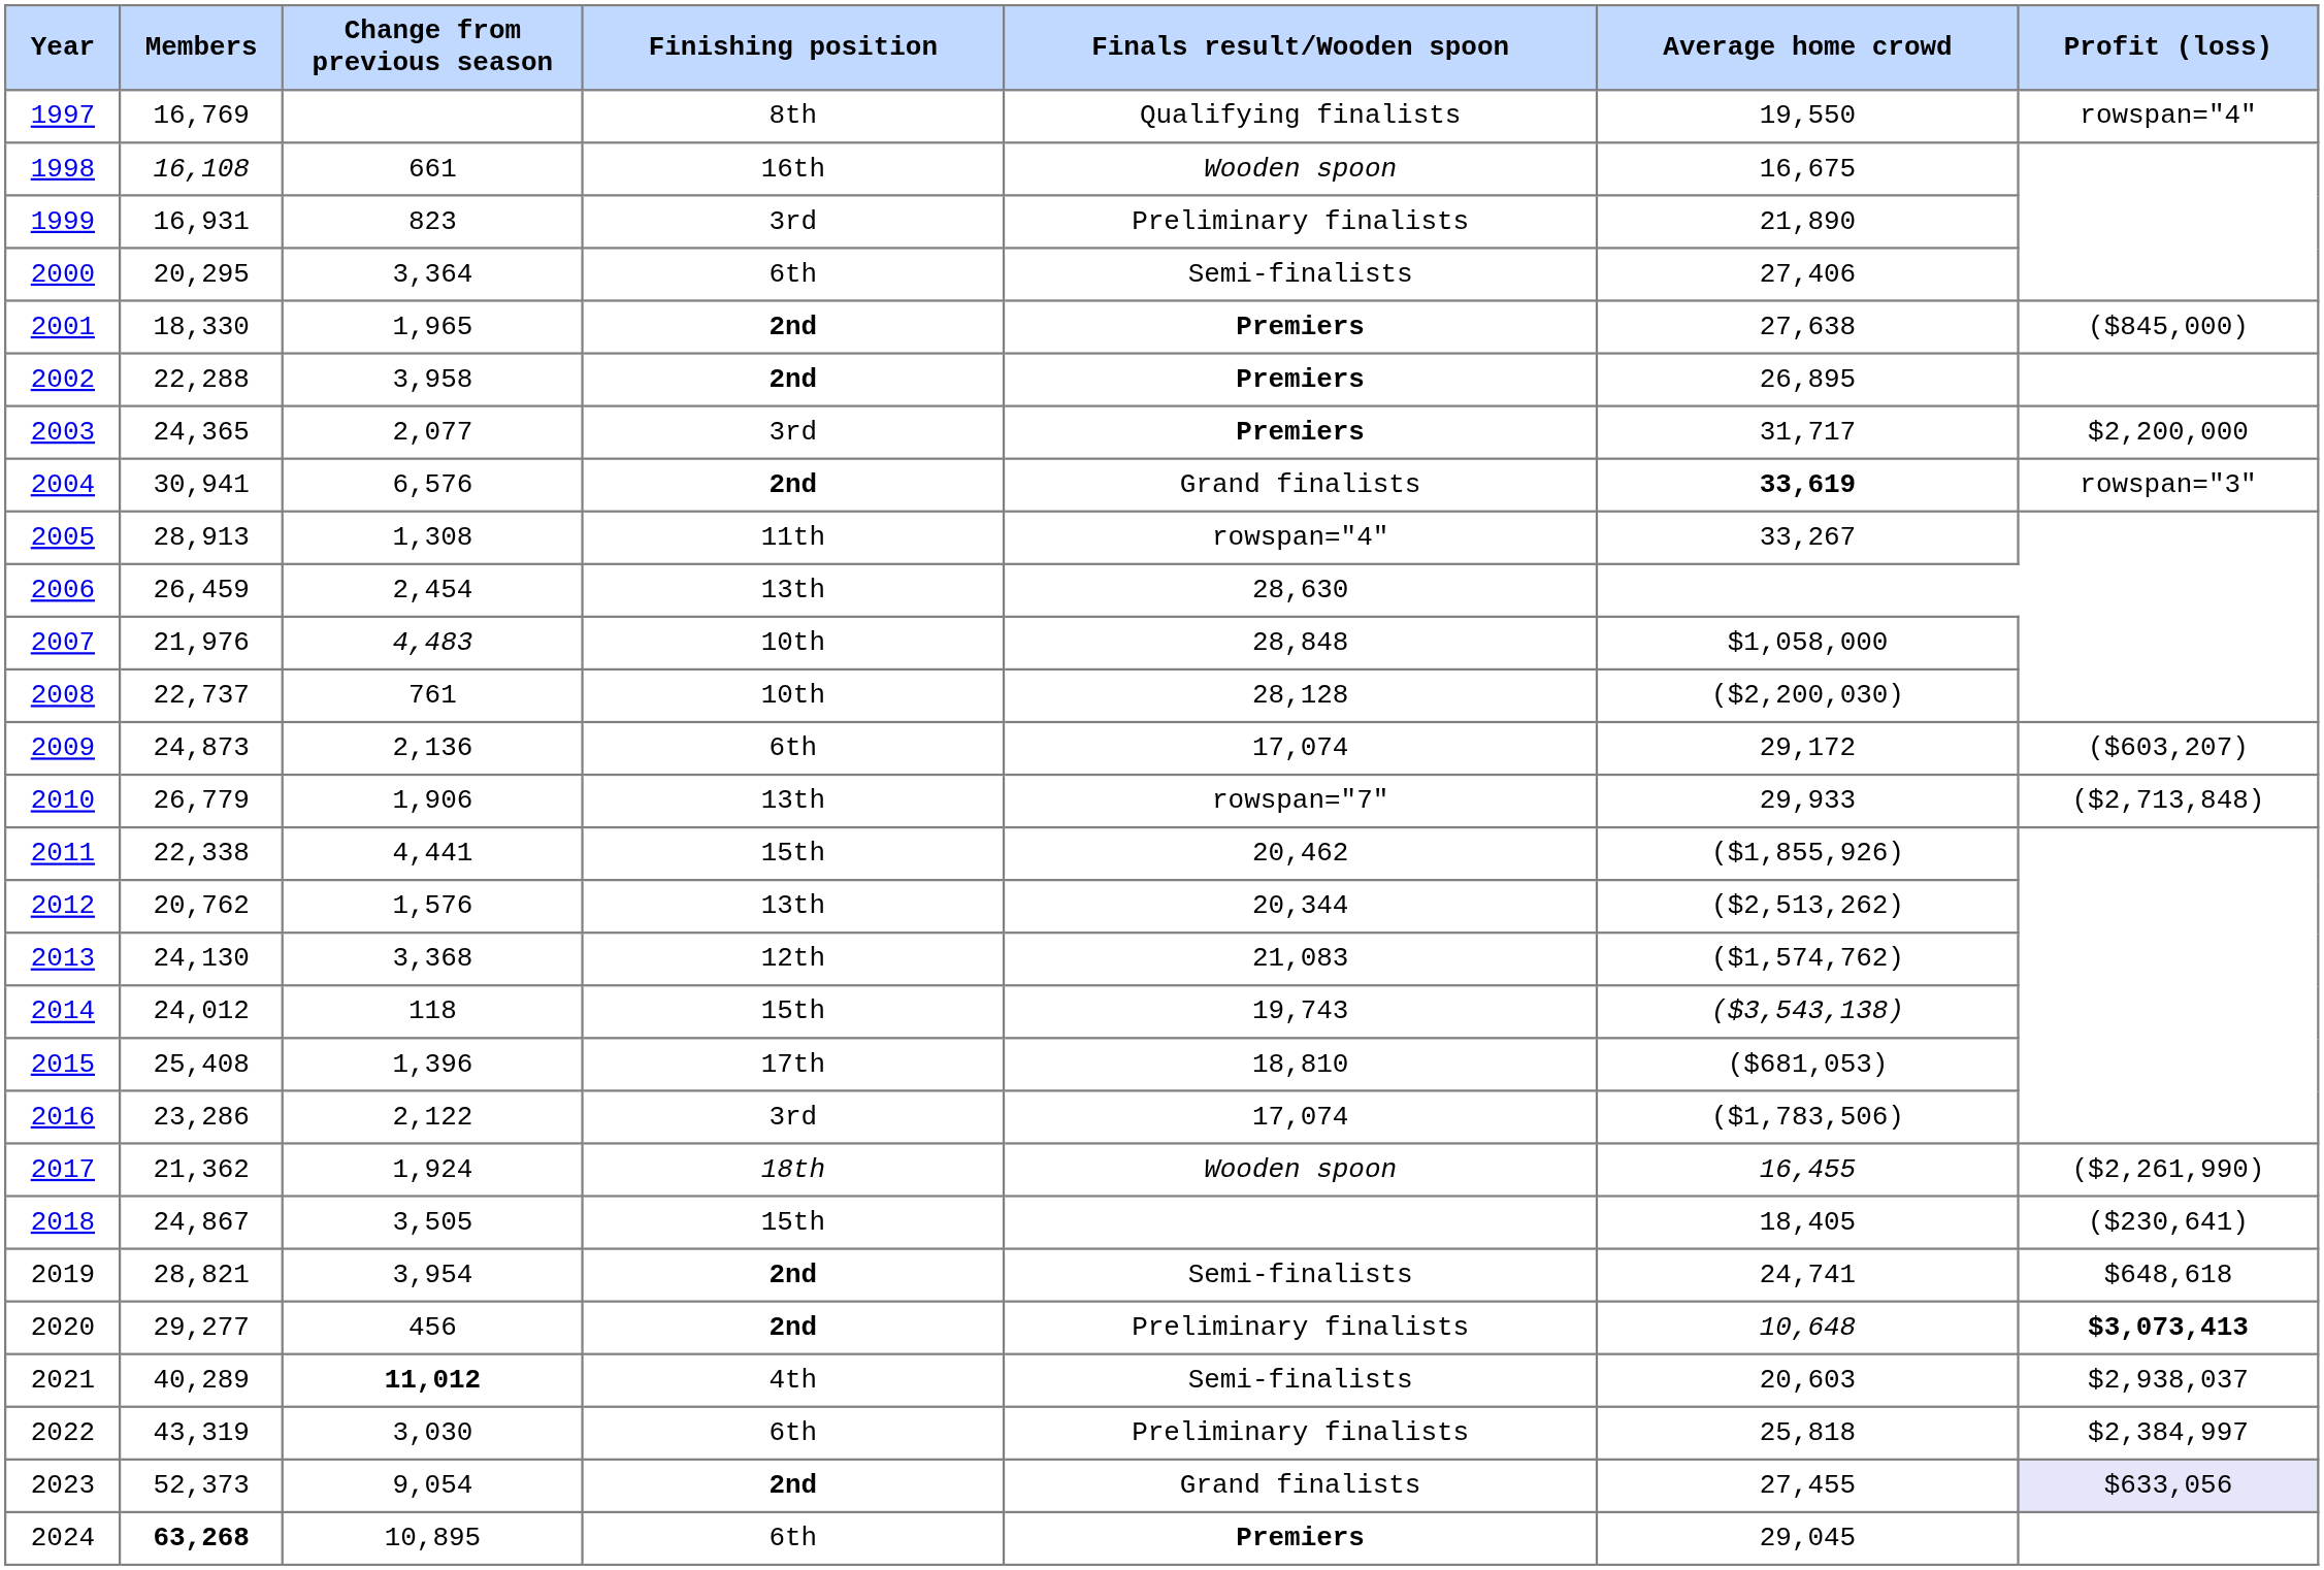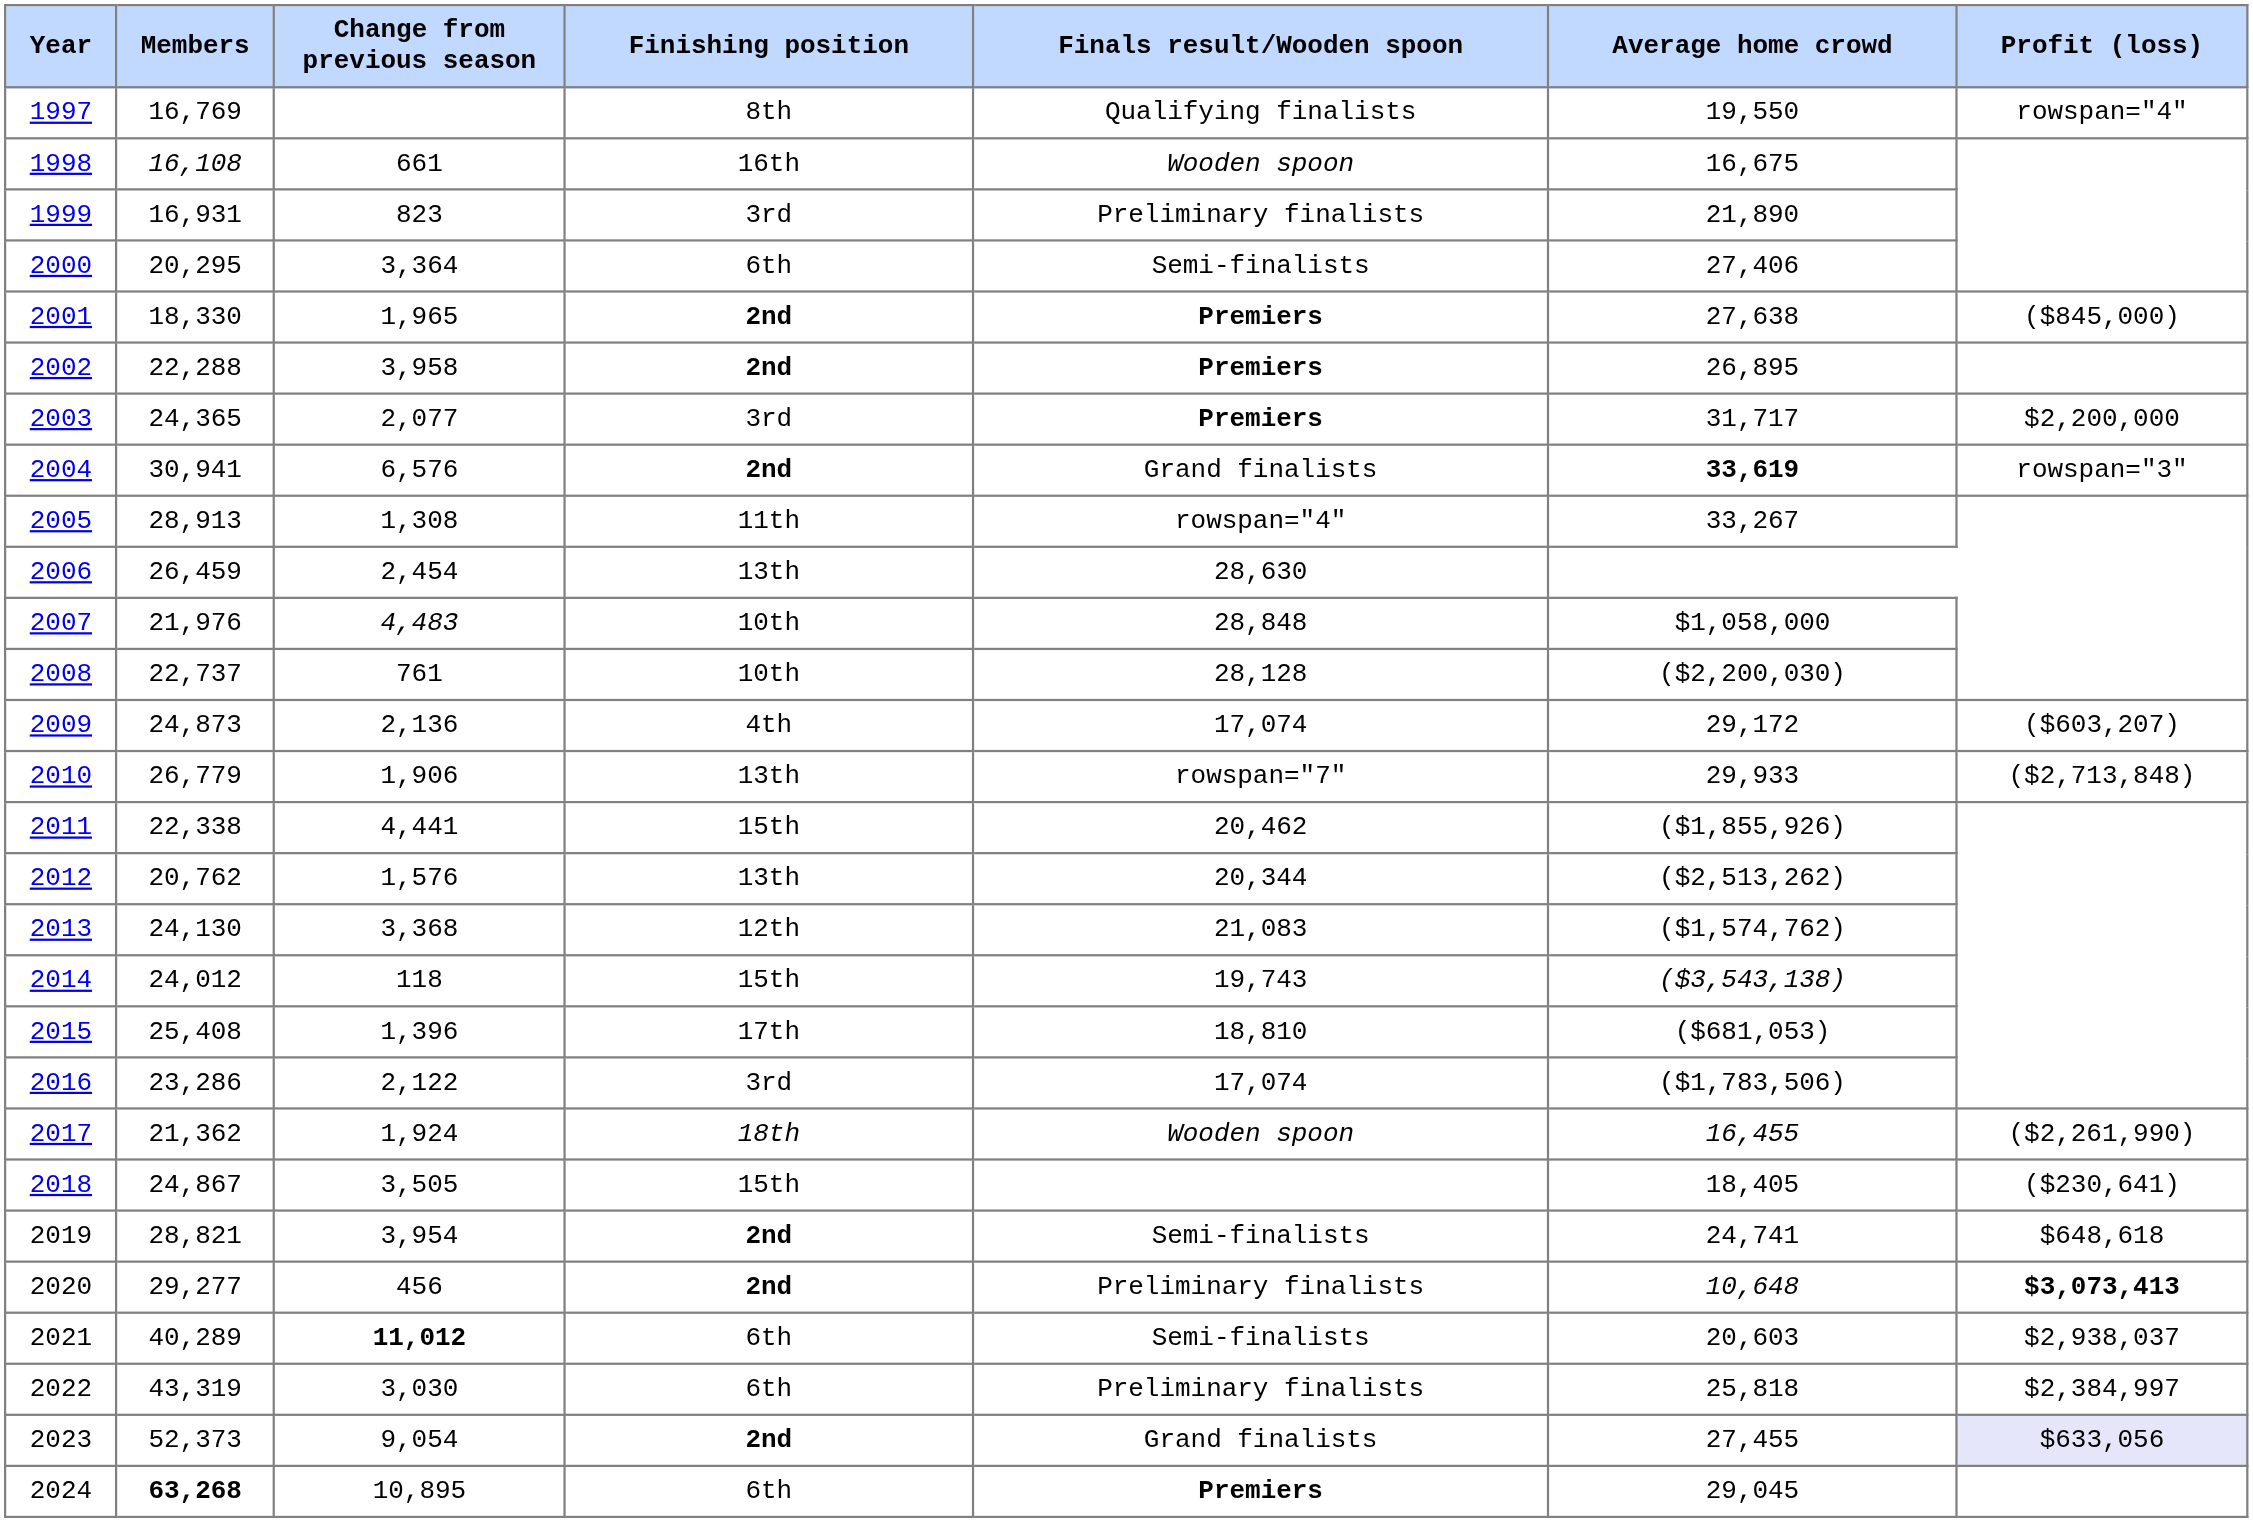2009 | Finishing position: 6th -> 4th
2021 | Finishing position: 4th -> 6th
